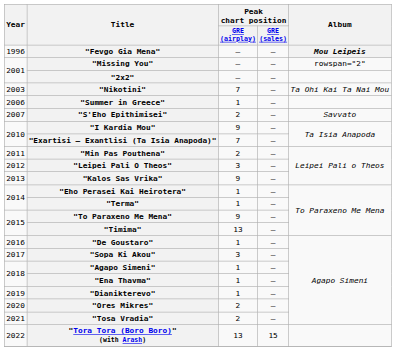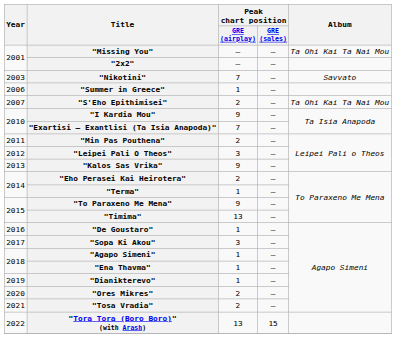- row: 1996 | "Fevgo Gia Mena" | — | — | Mou Leipeis
"Missing You" | Album: rowspan="2" -> Ta Ohi Kai Ta Nai Mou
"Nikotini" | Album: Ta Ohi Kai Ta Nai Mou -> Savvato
"S'Eho Epithimisei" | Album: Savvato -> Ta Ohi Kai Ta Nai Mou
"Eho Perasei Kai Heirotera" | Peak chart position / GRE (airplay): 1 -> 2
